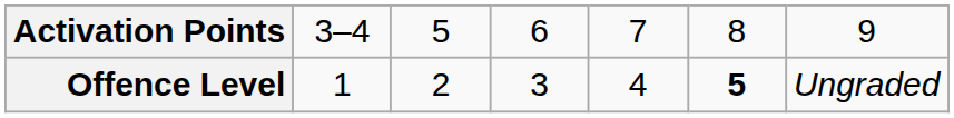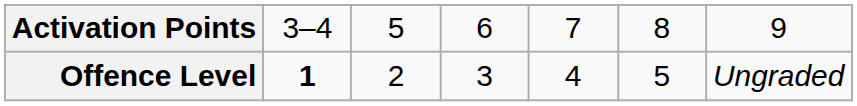Offence Level | column 2: normal -> bold
Offence Level | column 6: bold -> normal
